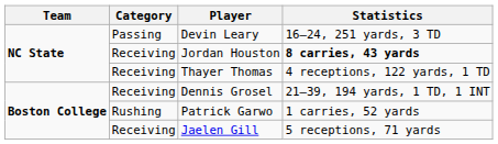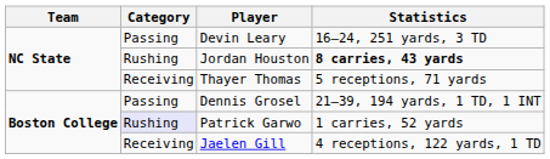Jordan Houston | Category: Receiving -> Rushing
Thayer Thomas | Statistics: 4 receptions, 122 yards, 1 TD -> 5 receptions, 71 yards
Dennis Grosel | Category: Receiving -> Passing
Patrick Garwo | Category: no background -> lavender background
Jaelen Gill | Statistics: 5 receptions, 71 yards -> 4 receptions, 122 yards, 1 TD
